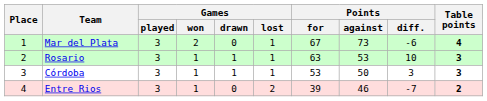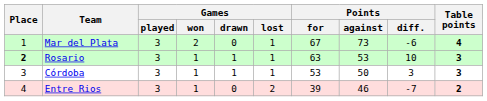Rosario | Place: normal -> bold
